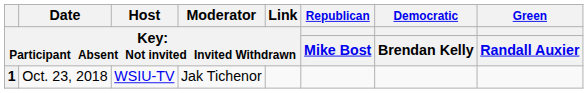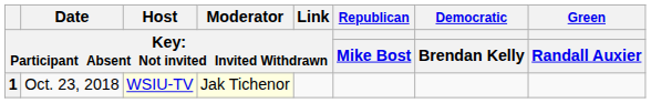1 | column 3: no background -> lightyellow background
1 | column 4: no background -> lightyellow background
